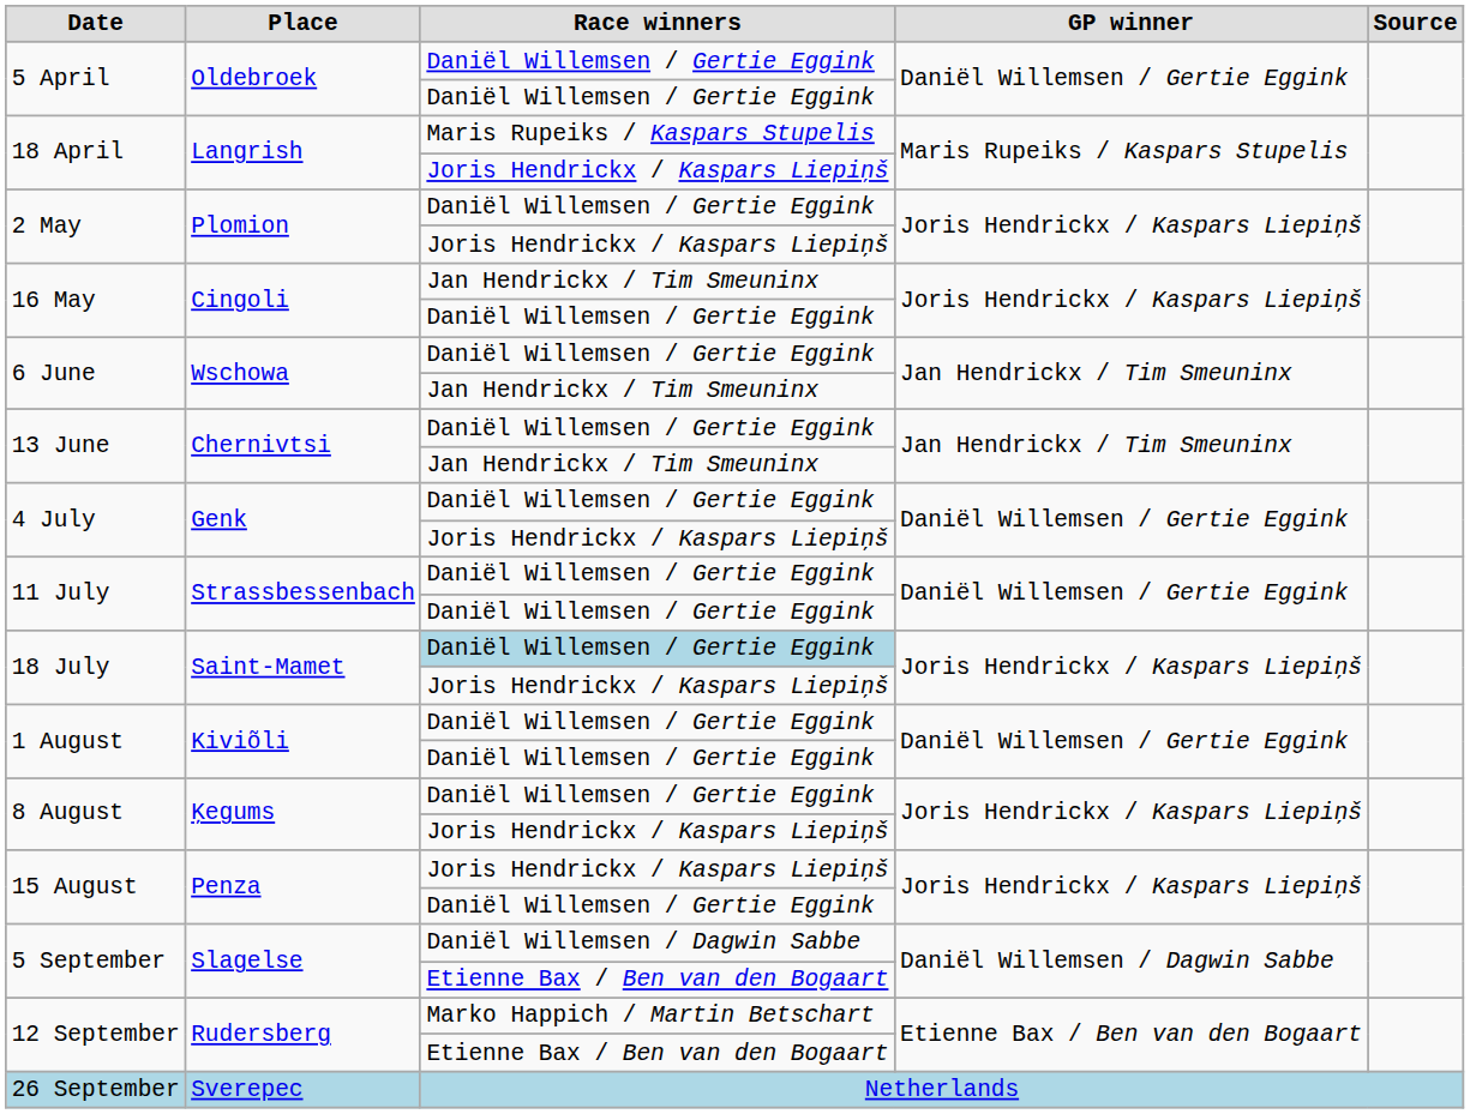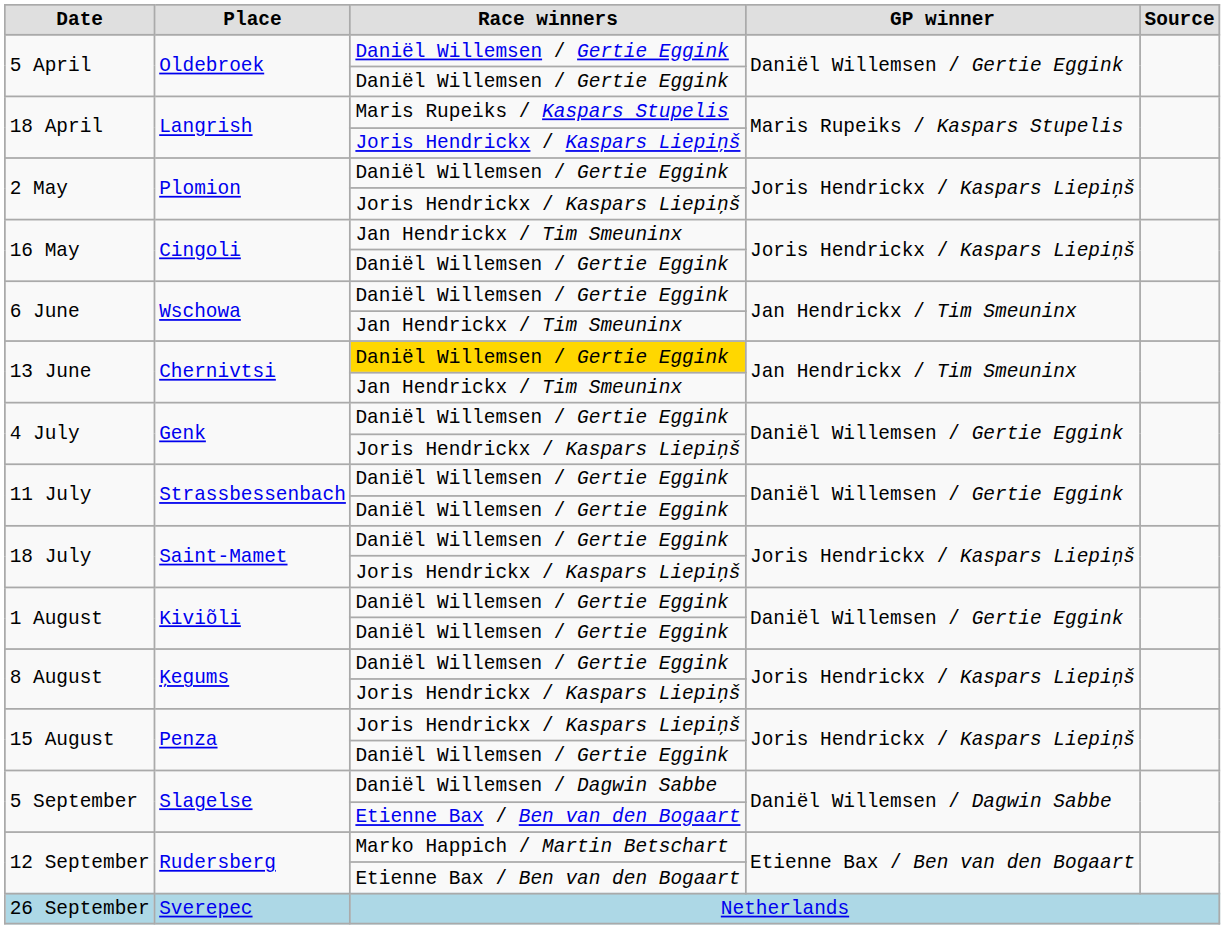13 June / Daniël Willemsen / Gertie Eggink | Race winners: no background -> gold background
18 July / Daniël Willemsen / Gertie Eggink | Race winners: lightblue background -> no background
